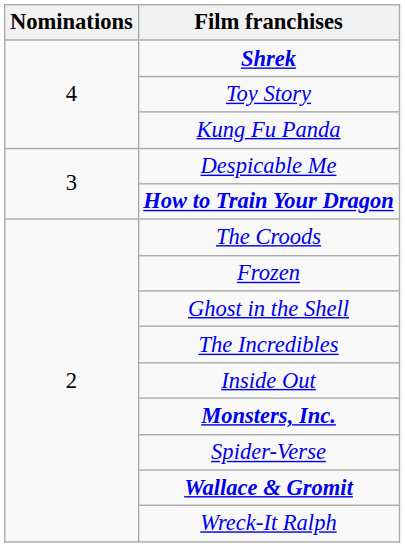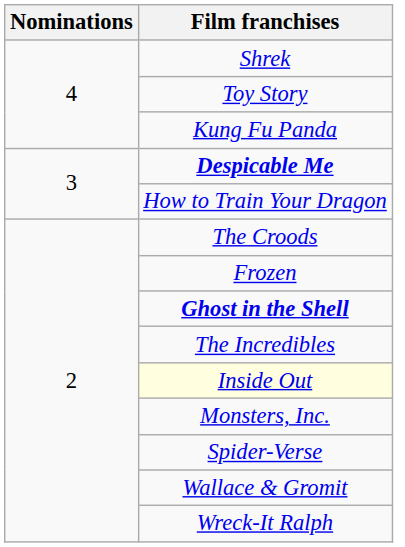Shrek | Film franchises: bold -> normal
Despicable Me | Film franchises: normal -> bold
How to Train Your Dragon | Film franchises: bold -> normal
Ghost in the Shell | Film franchises: normal -> bold
Inside Out | Film franchises: no background -> lightyellow background
Monsters, Inc. | Film franchises: bold -> normal
Wallace & Gromit | Film franchises: bold -> normal
